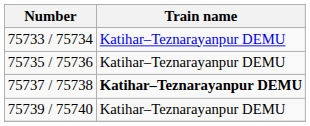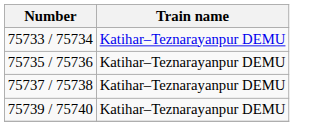75737 / 75738 | Train name: bold -> normal
